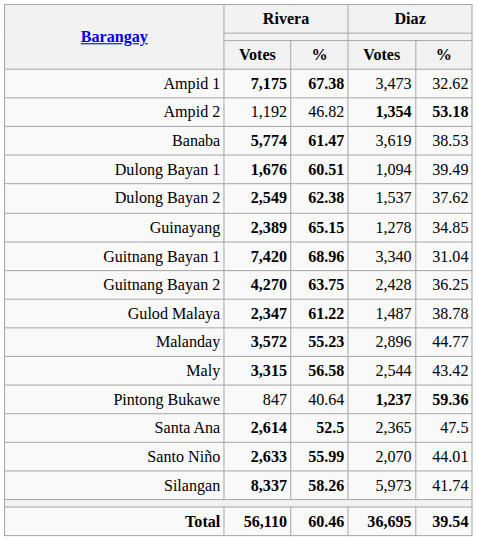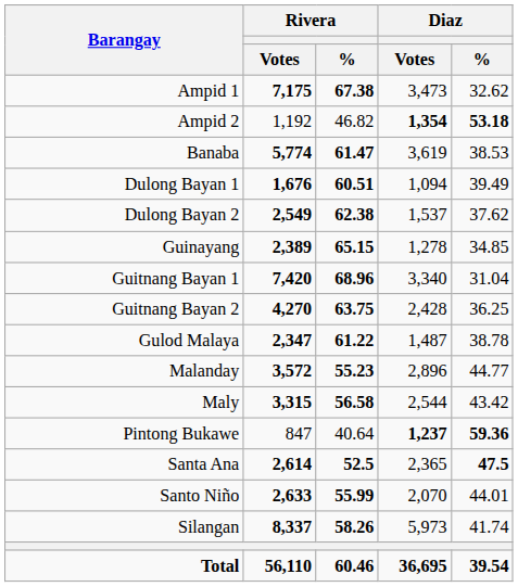Santa Ana | Diaz / %: normal -> bold
